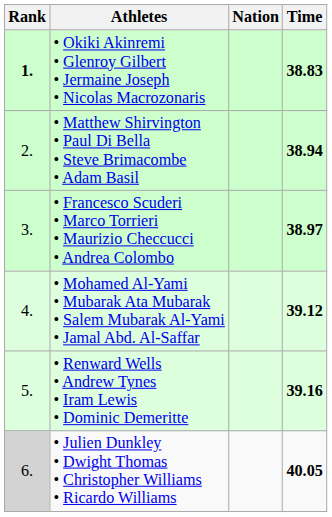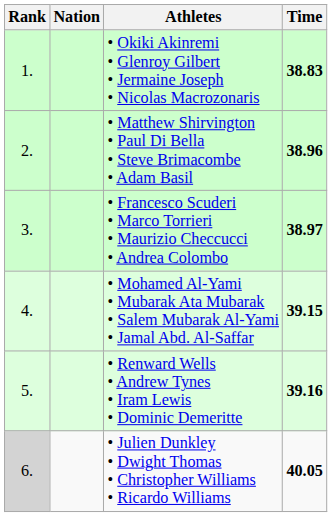columns swapped: Nation <-> Athletes
row 2 | Rank: bold -> normal
row 3 | Time: 38.94 -> 38.96
row 5 | Time: 39.12 -> 39.15
